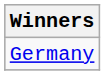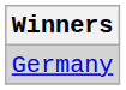row 2 | column 1: no background -> lightgrey background
